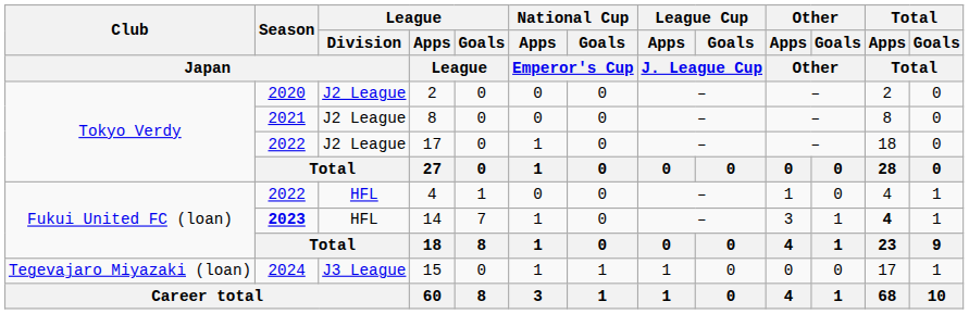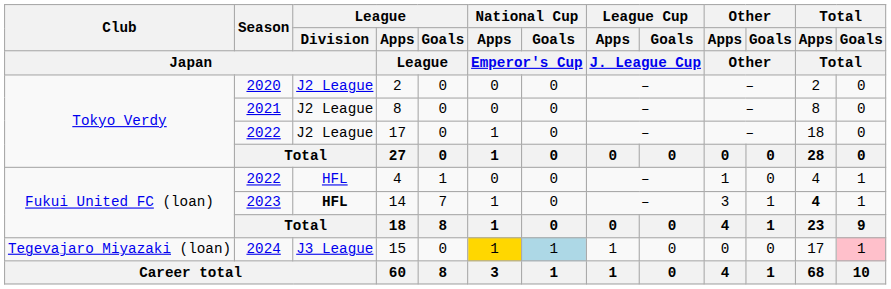14 | Season / Japan: bold -> normal
14 | League / Division / Japan: normal -> bold
15 | National Cup / Apps / Emperor's Cup: no background -> gold background
15 | National Cup / Goals / Emperor's Cup: no background -> lightblue background
15 | Total / Goals / Total: no background -> pink background
